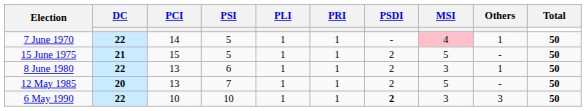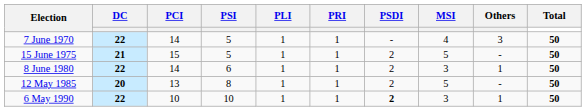7 June 1970 | MSI: pink background -> no background
7 June 1970 | Others: 1 -> 3
8 June 1980 | PCI: 13 -> 14
12 May 1985 | PSI: 7 -> 8
6 May 1990 | Others: 3 -> 1
